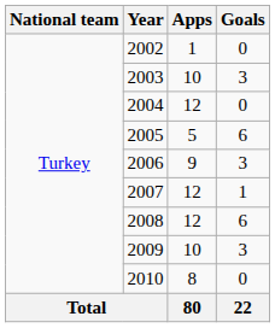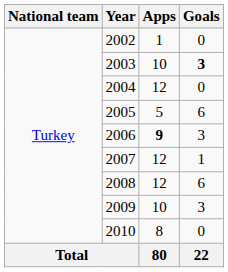2003 | Goals: normal -> bold
2006 | Apps: normal -> bold
